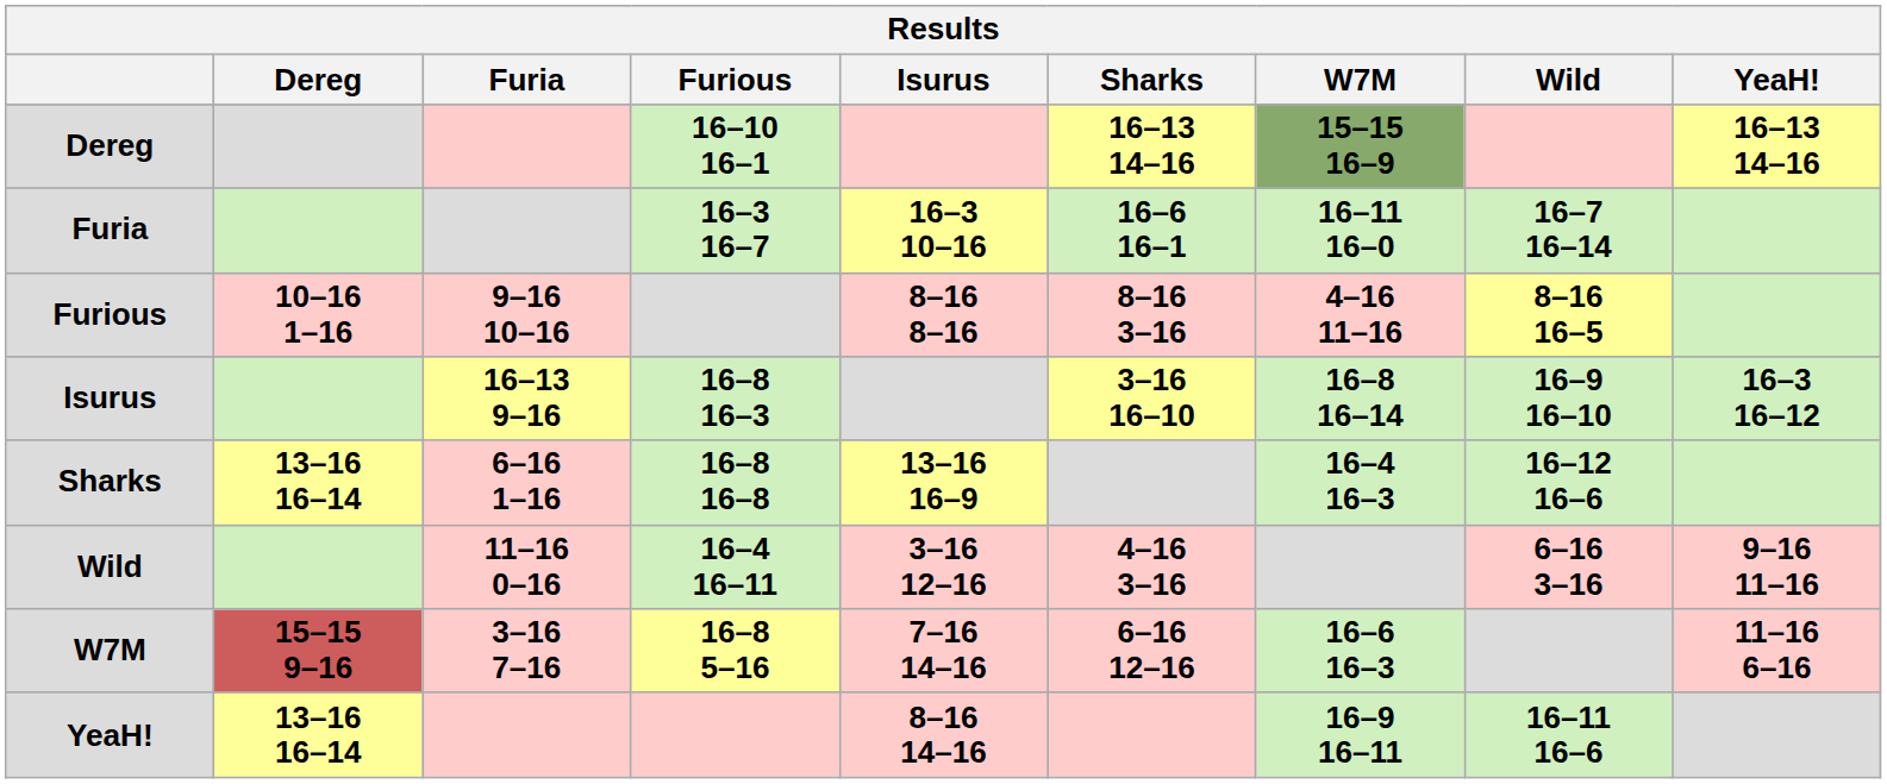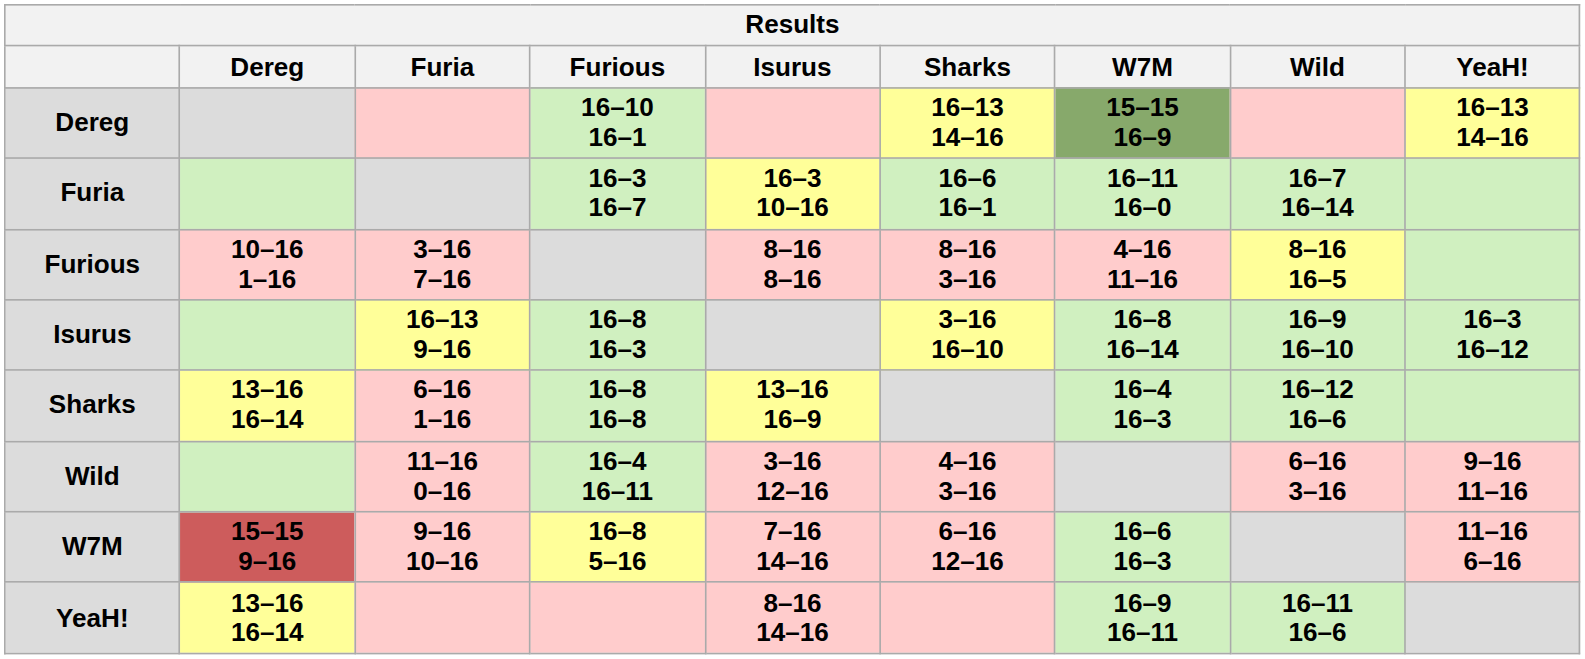row 5 | Furia: 9–16 10–16 -> 3–16 7–16
row 9 | Furia: 3–16 7–16 -> 9–16 10–16
